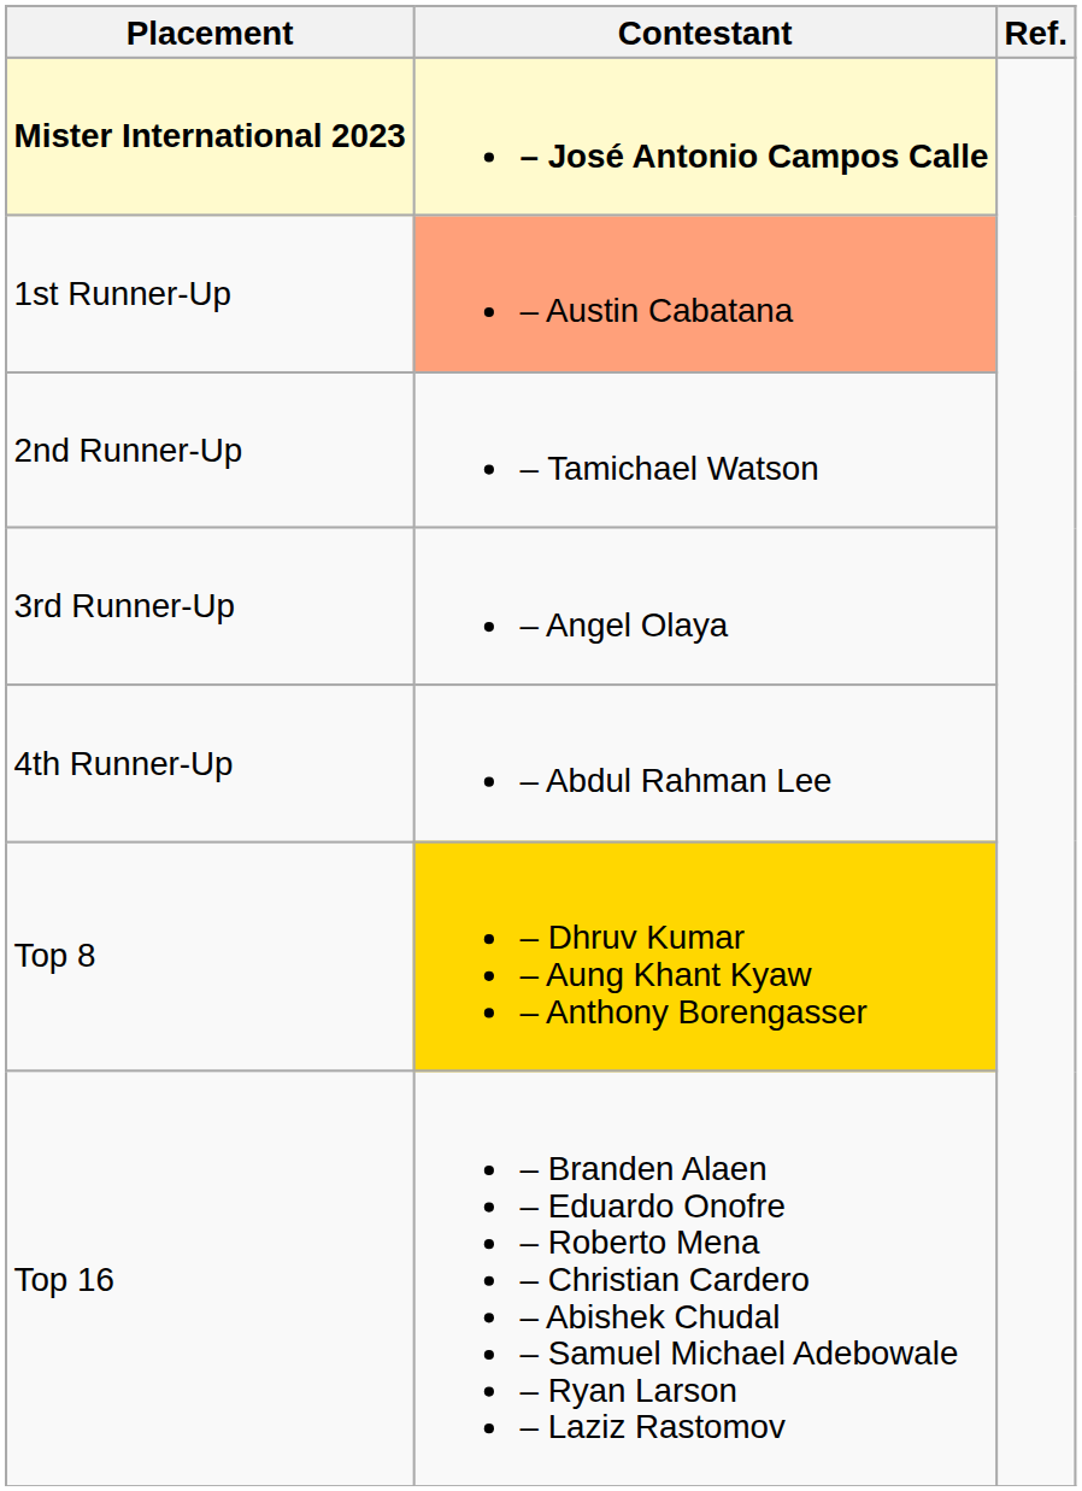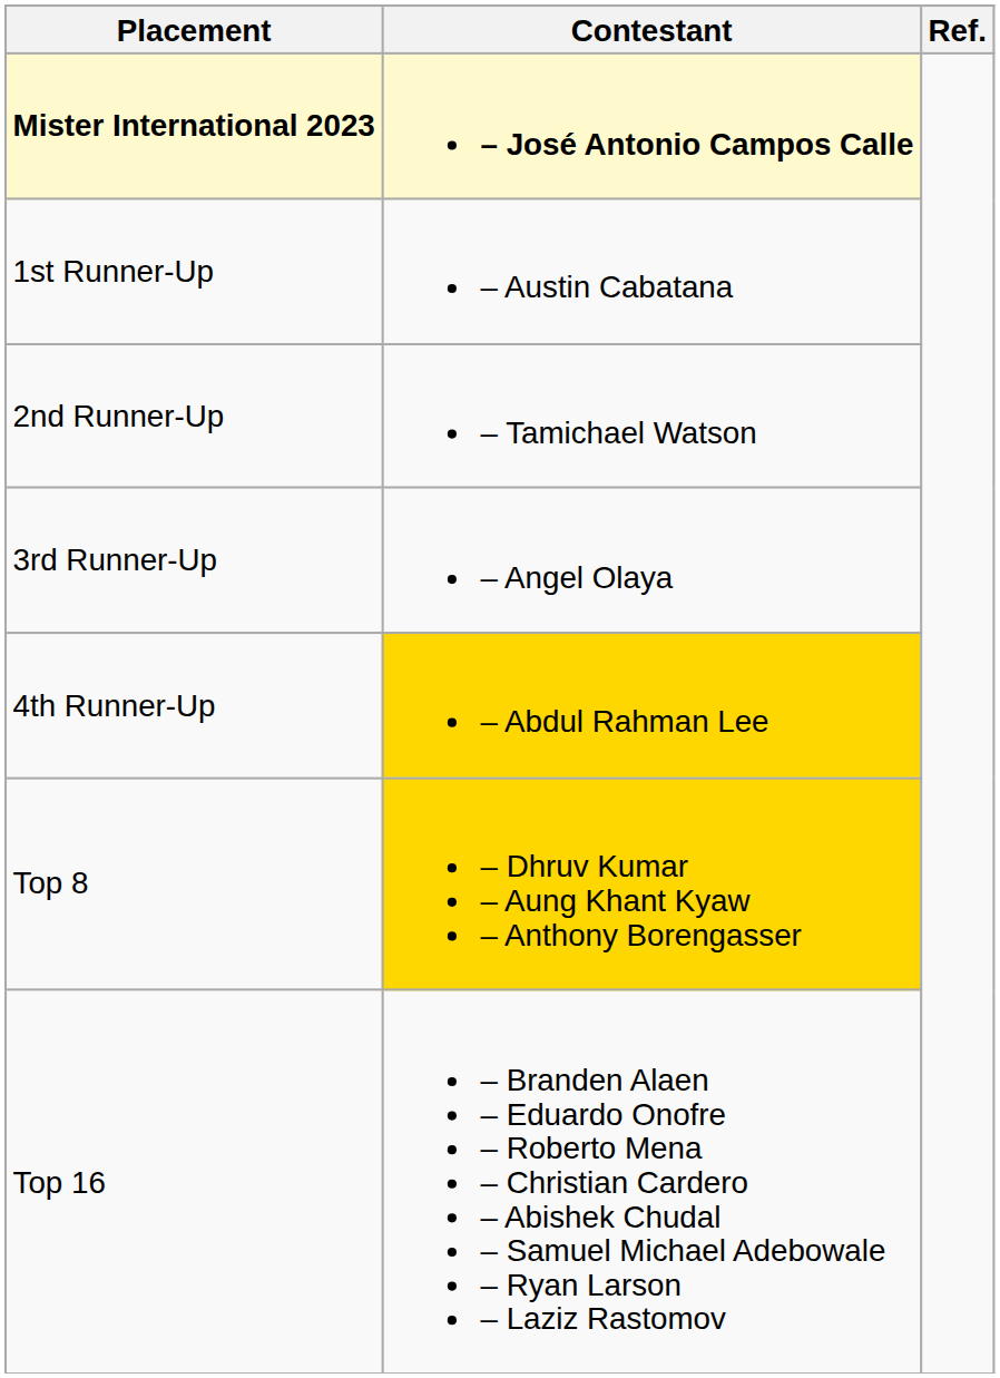1st Runner-Up | Contestant: lightsalmon background -> no background
4th Runner-Up | Contestant: no background -> gold background
